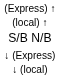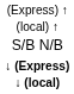row 3 | column 1: normal -> bold
